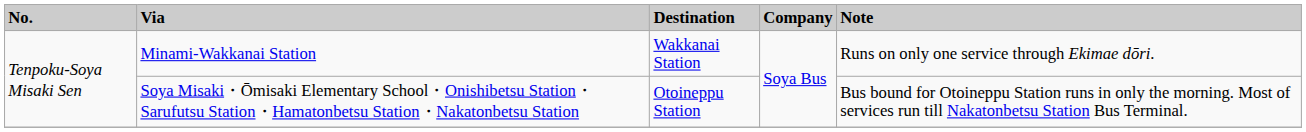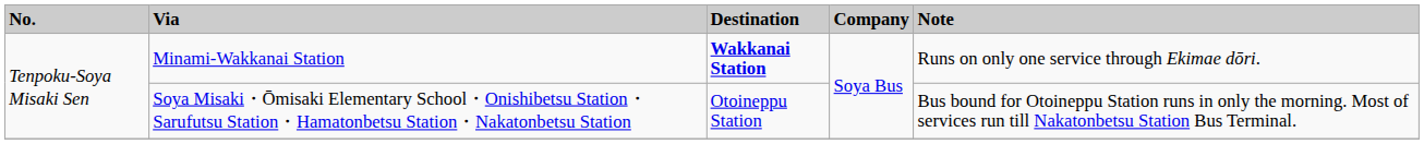Minami-Wakkanai Station | Destination: normal -> bold
